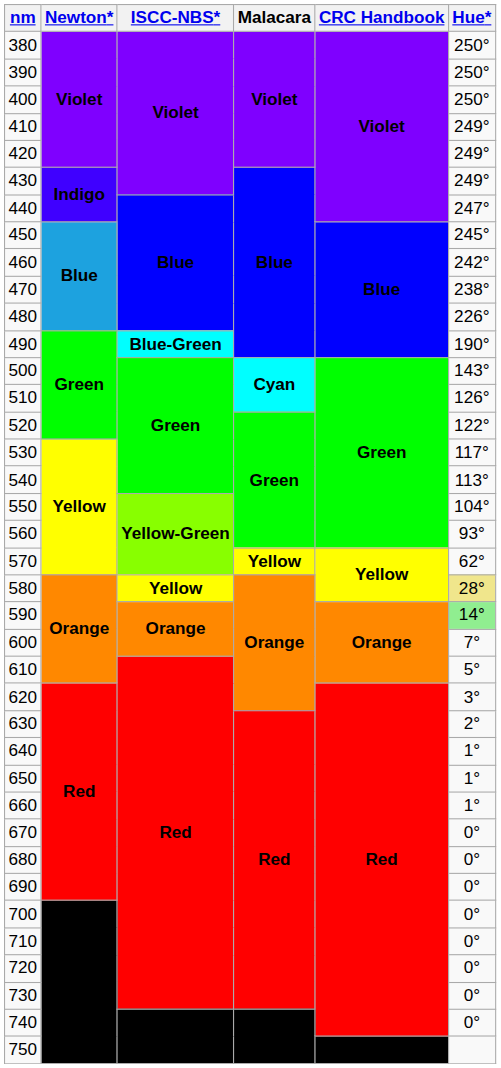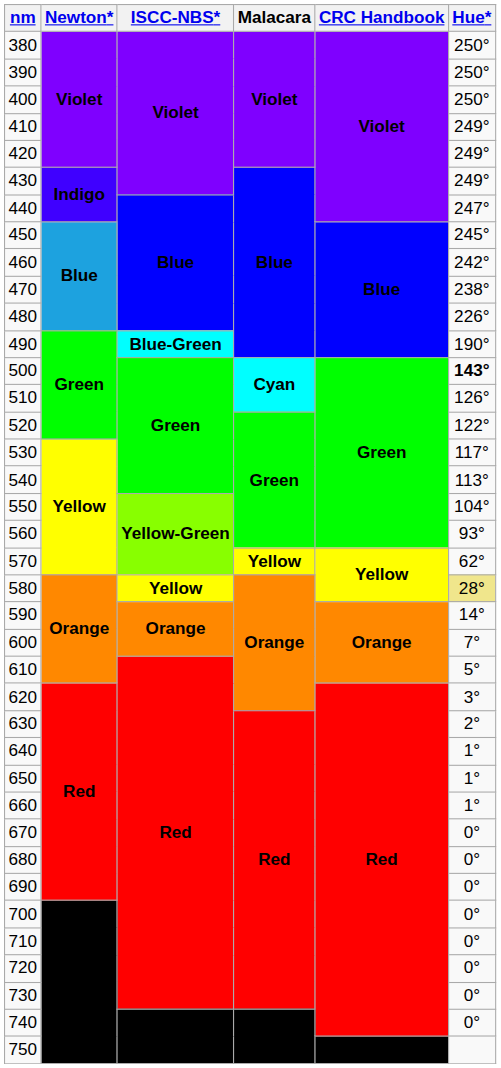500 | Hue*: normal -> bold
590 | Hue*: lightgreen background -> no background
